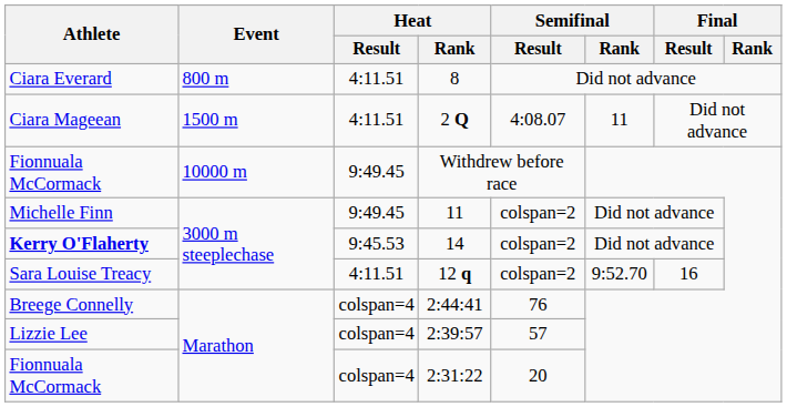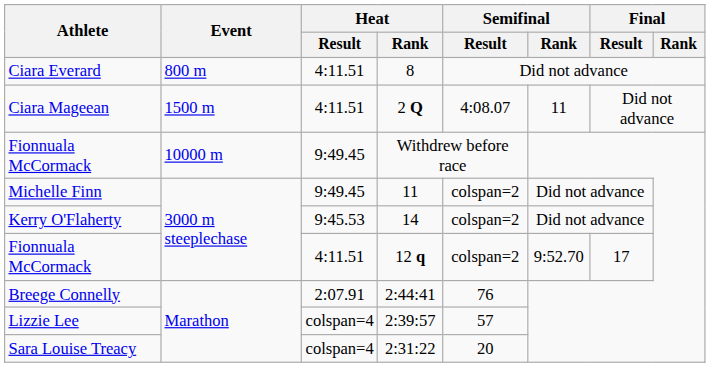14 | Athlete: bold -> normal
12 q | Athlete: Sara Louise Treacy -> Fionnuala McCormack
12 q | Final / Result: 16 -> 17
2:44:41 | Heat / Result: colspan=4 -> 2:07.91
2:31:22 | Athlete: Fionnuala McCormack -> Sara Louise Treacy
